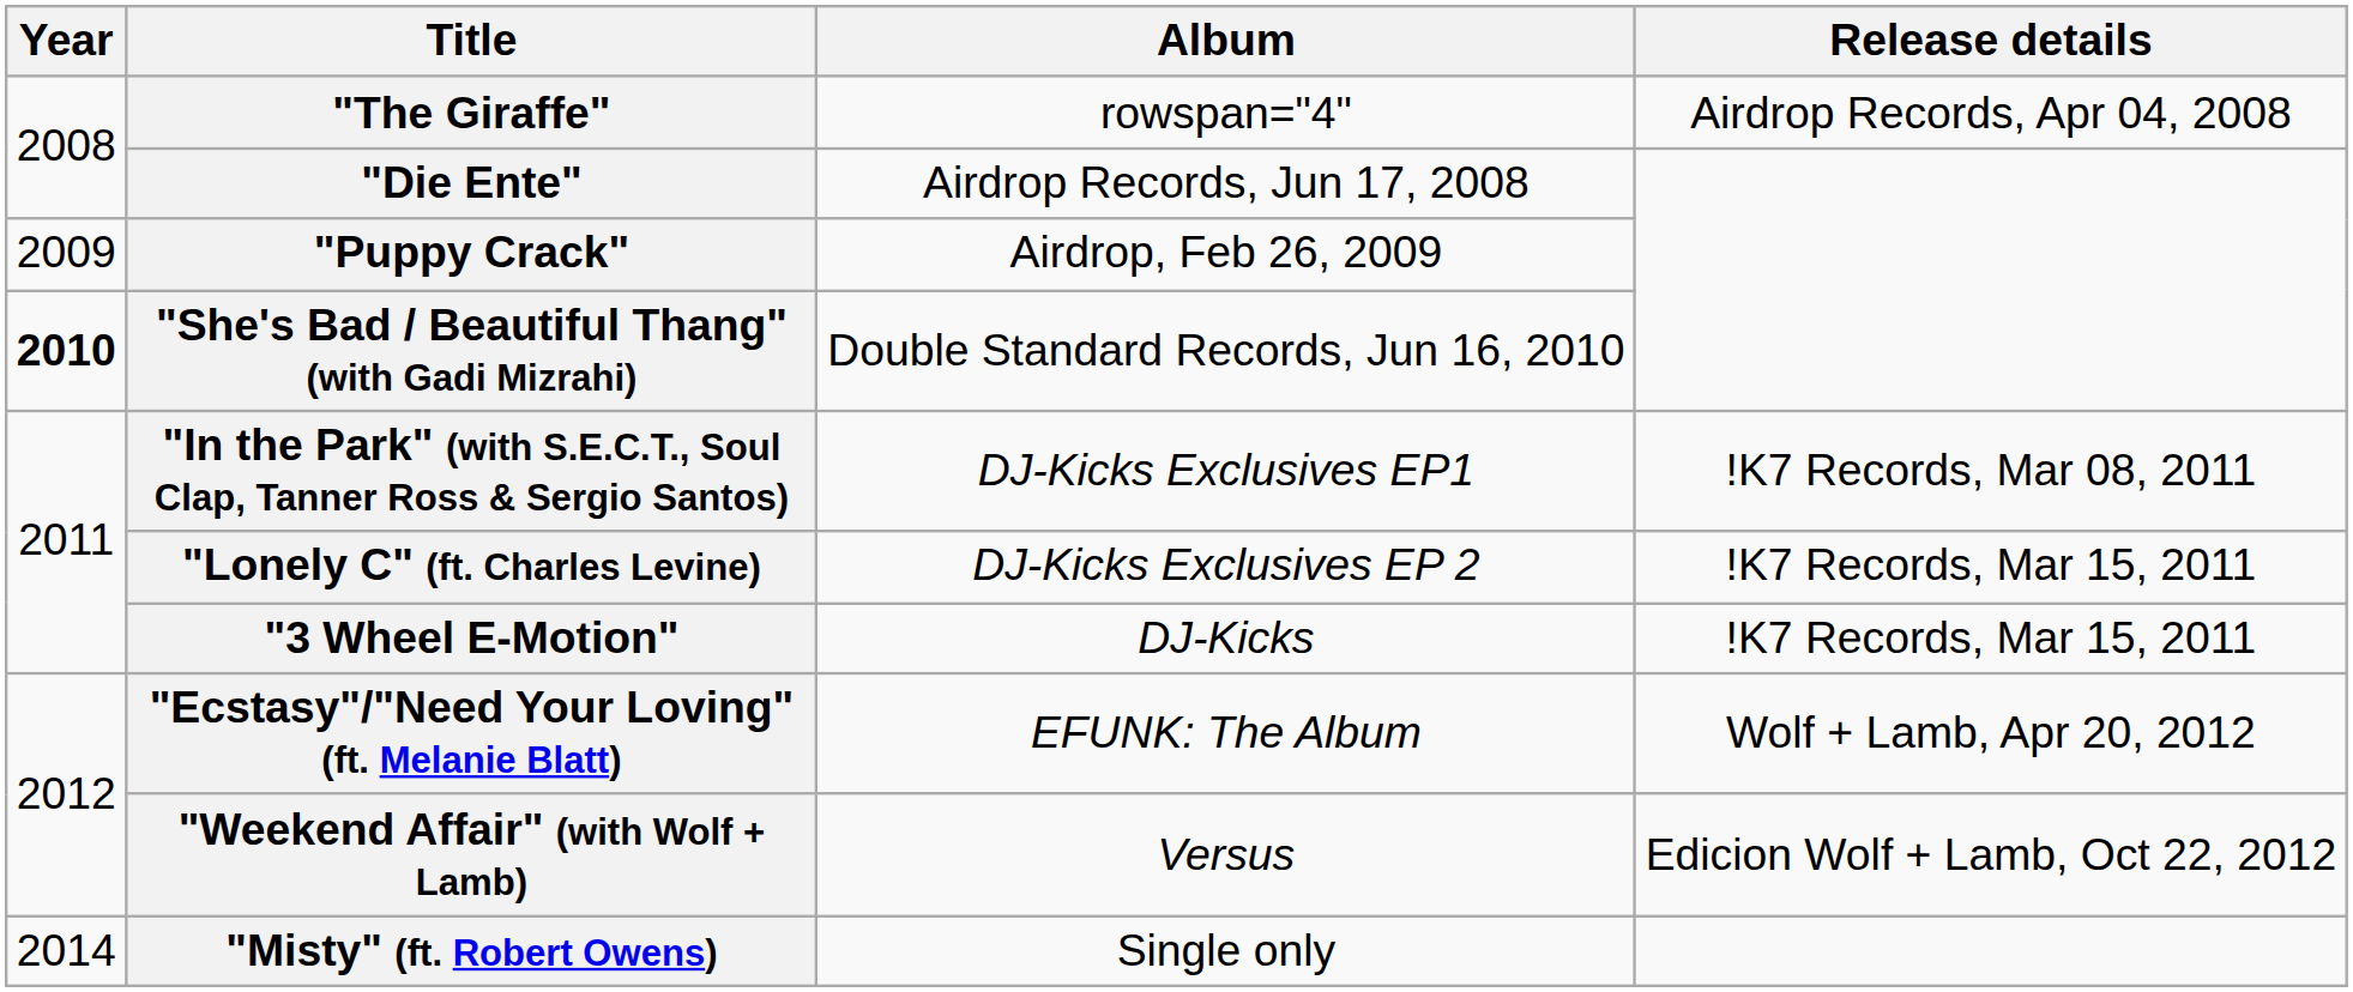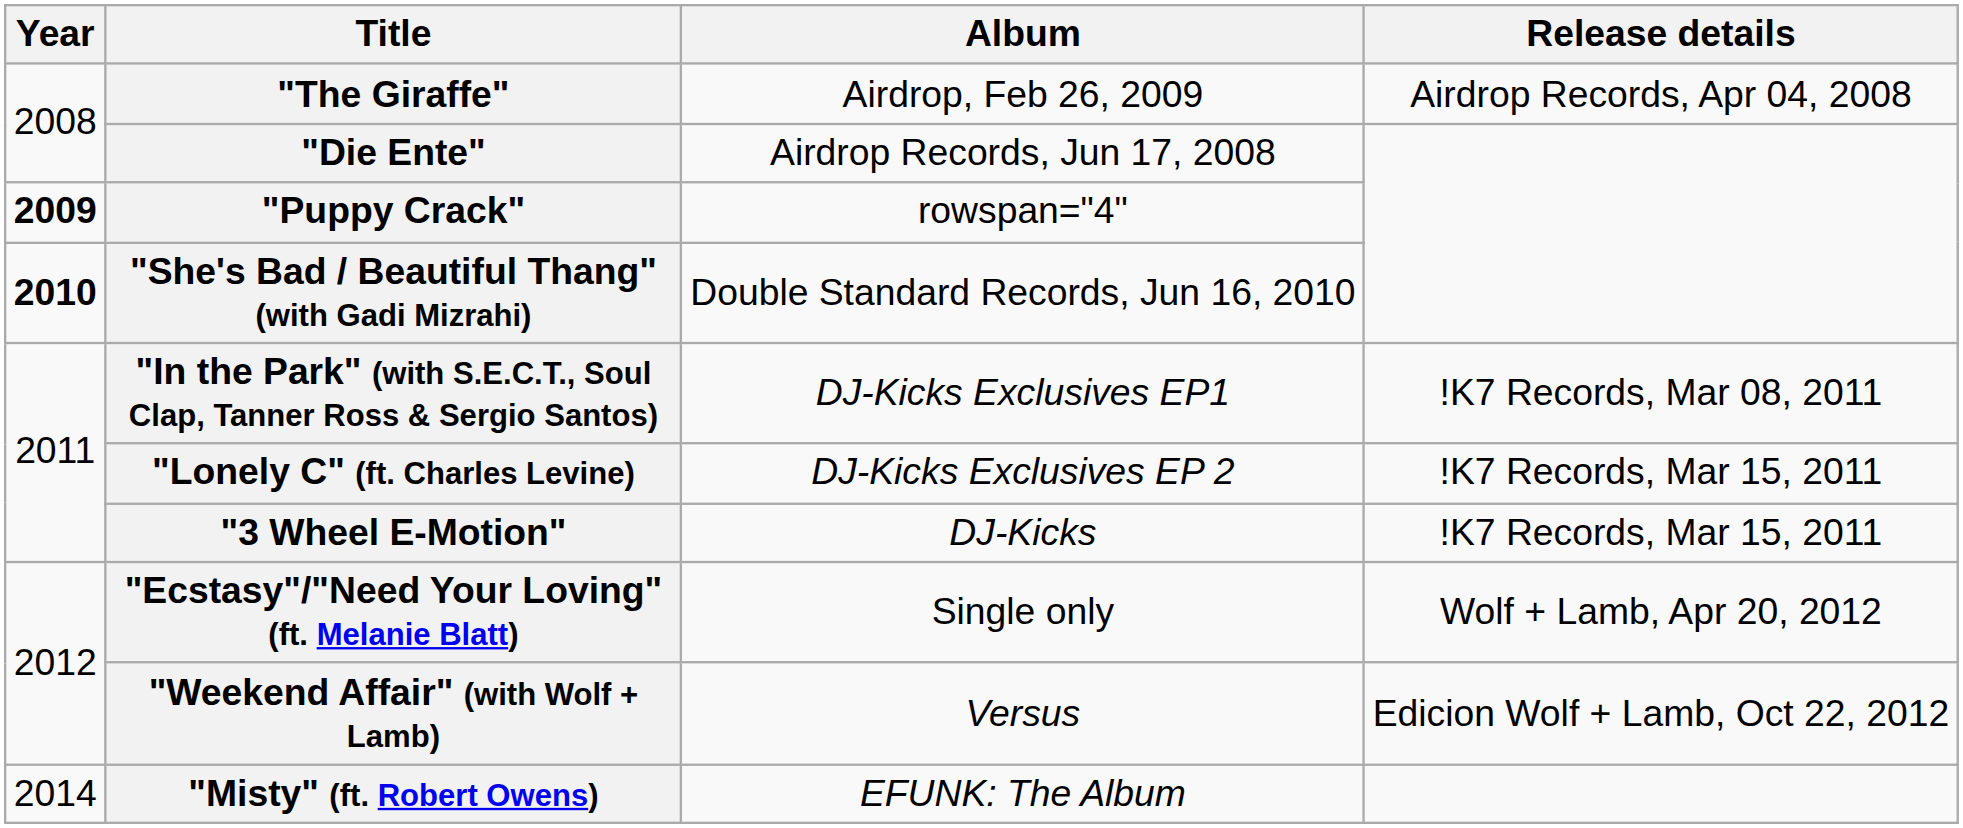"The Giraffe" | Album: rowspan="4" -> Airdrop, Feb 26, 2009
"Puppy Crack" | Year: normal -> bold
"Puppy Crack" | Album: Airdrop, Feb 26, 2009 -> rowspan="4"
"Ecstasy"/"Need Your Loving" (ft. Melanie Blatt) | Album: EFUNK: The Album -> Single only
"Misty" (ft. Robert Owens) | Album: Single only -> EFUNK: The Album
